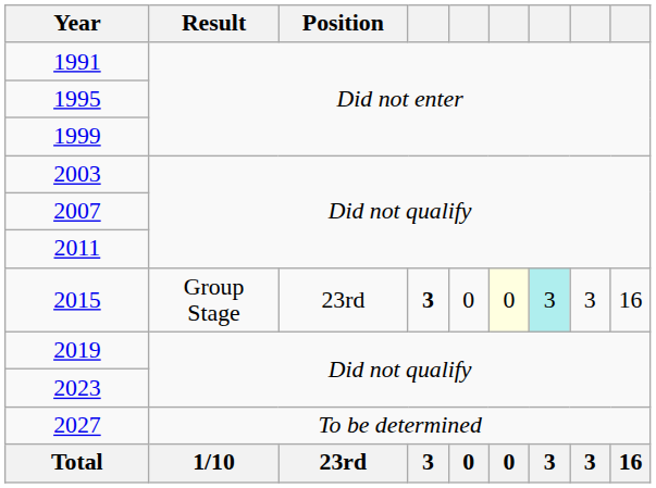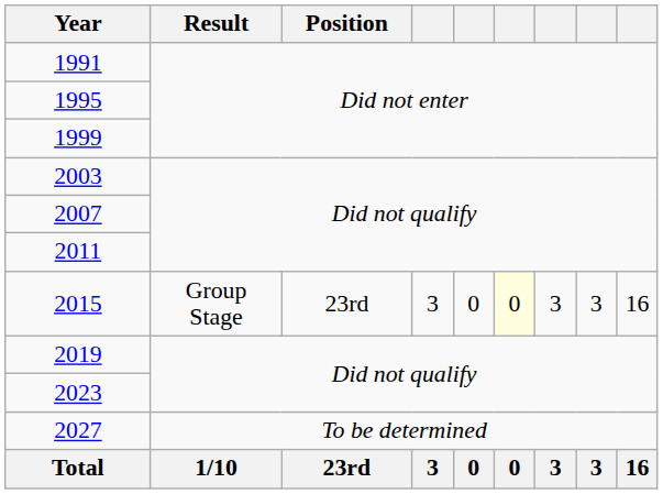2015 | column 4: bold -> normal
2015 | column 7: paleturquoise background -> no background
